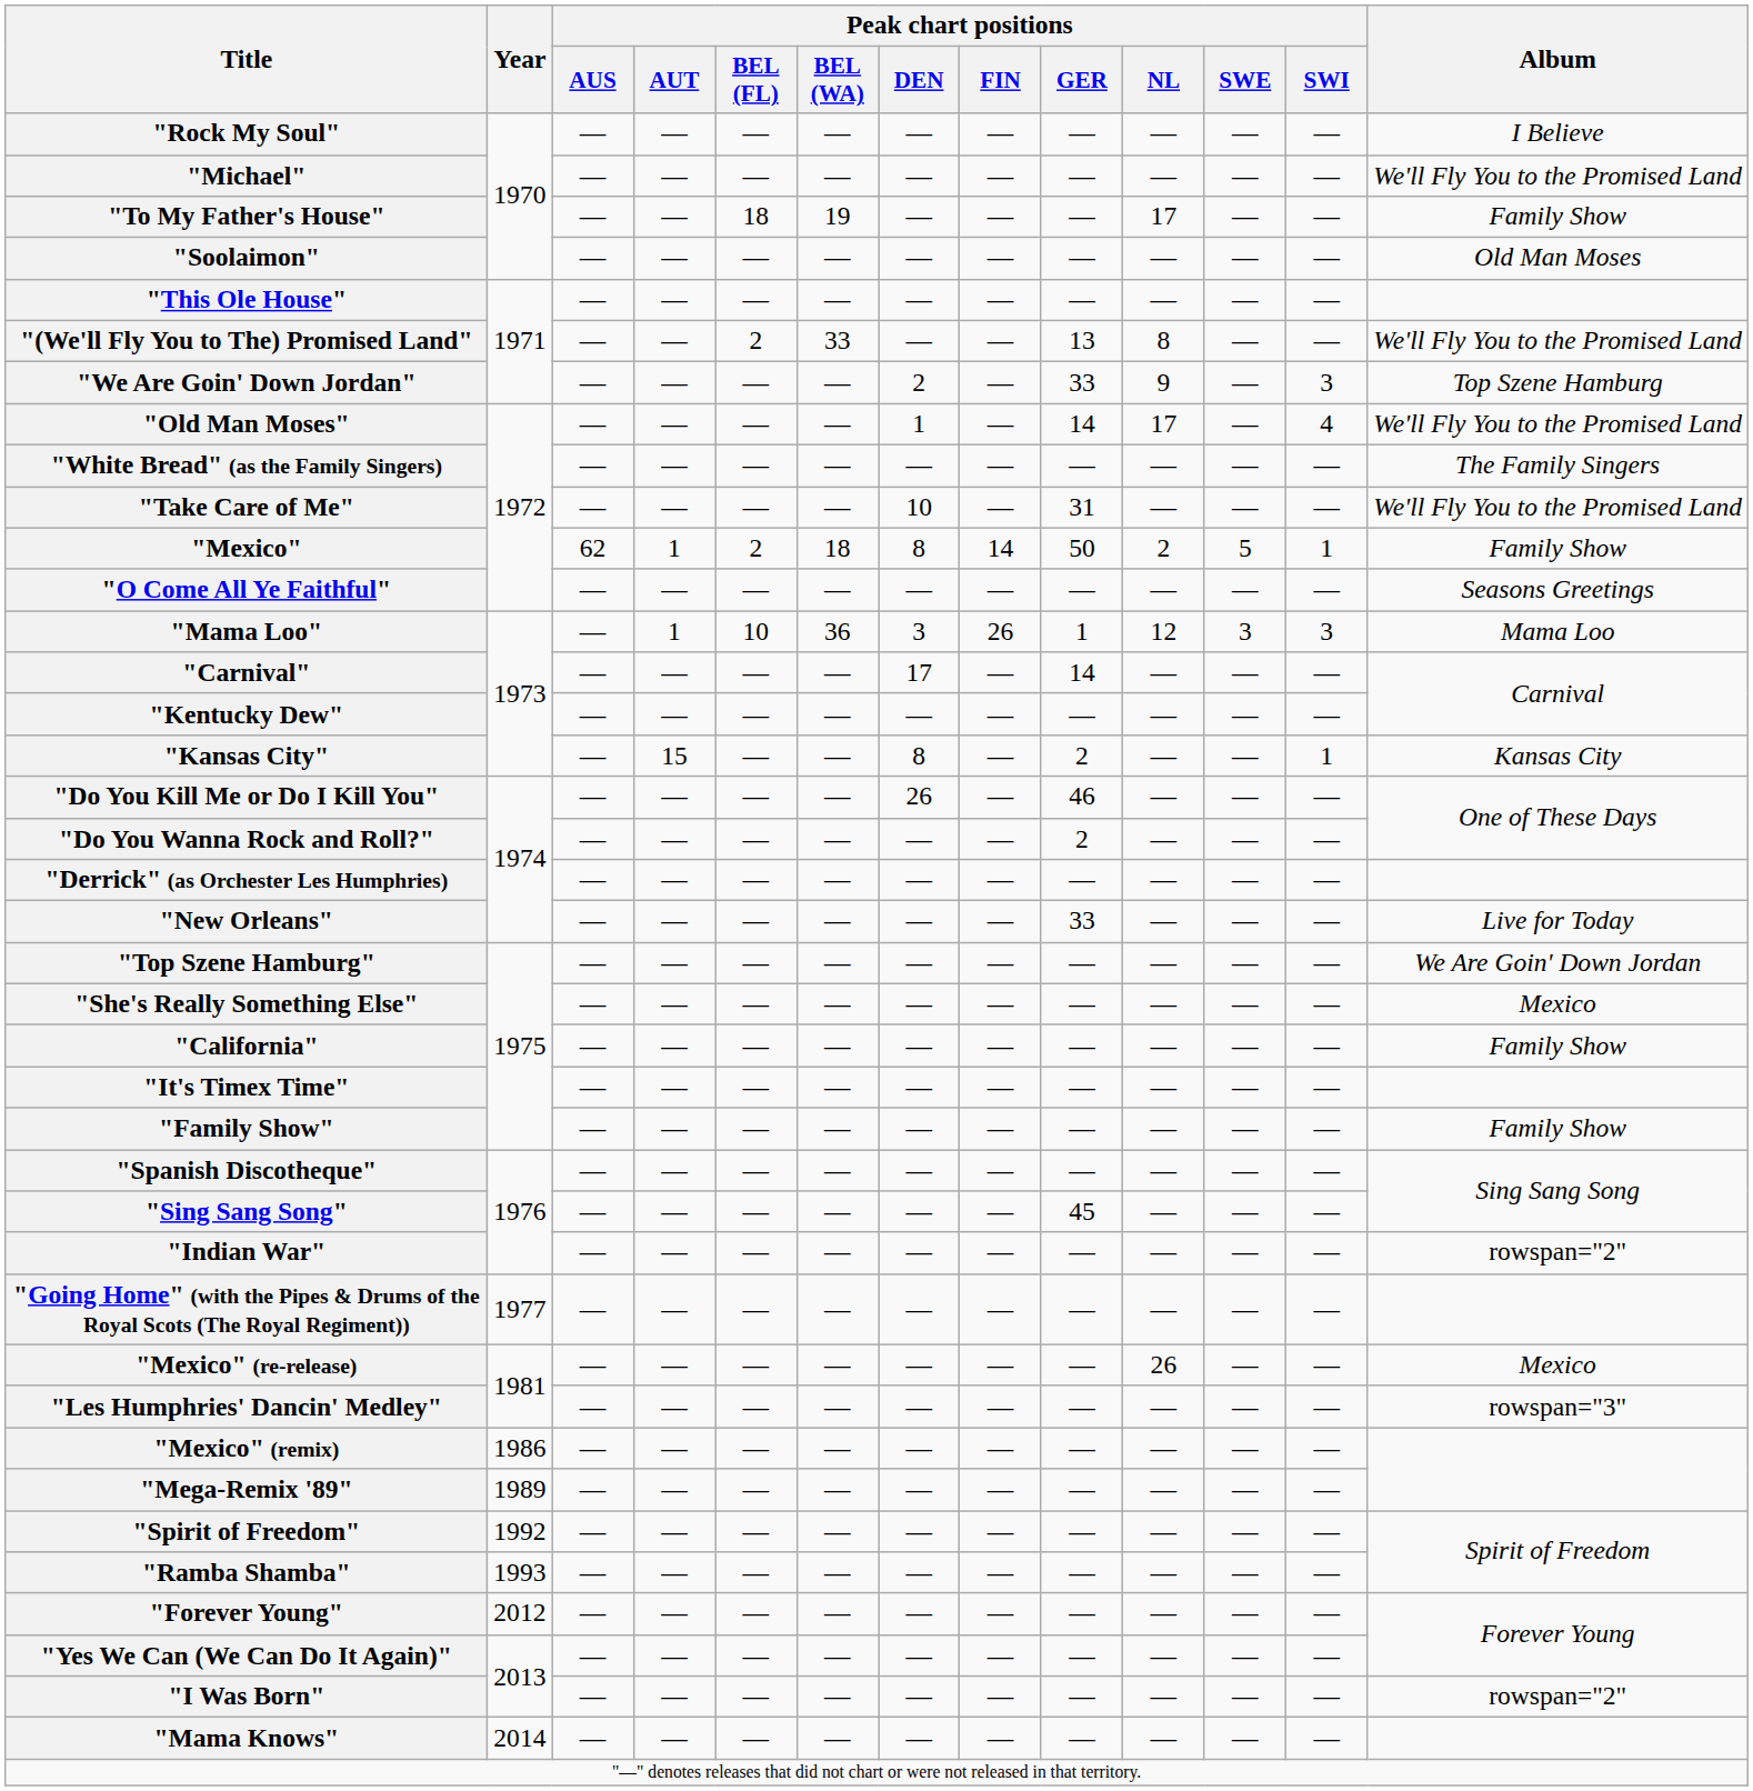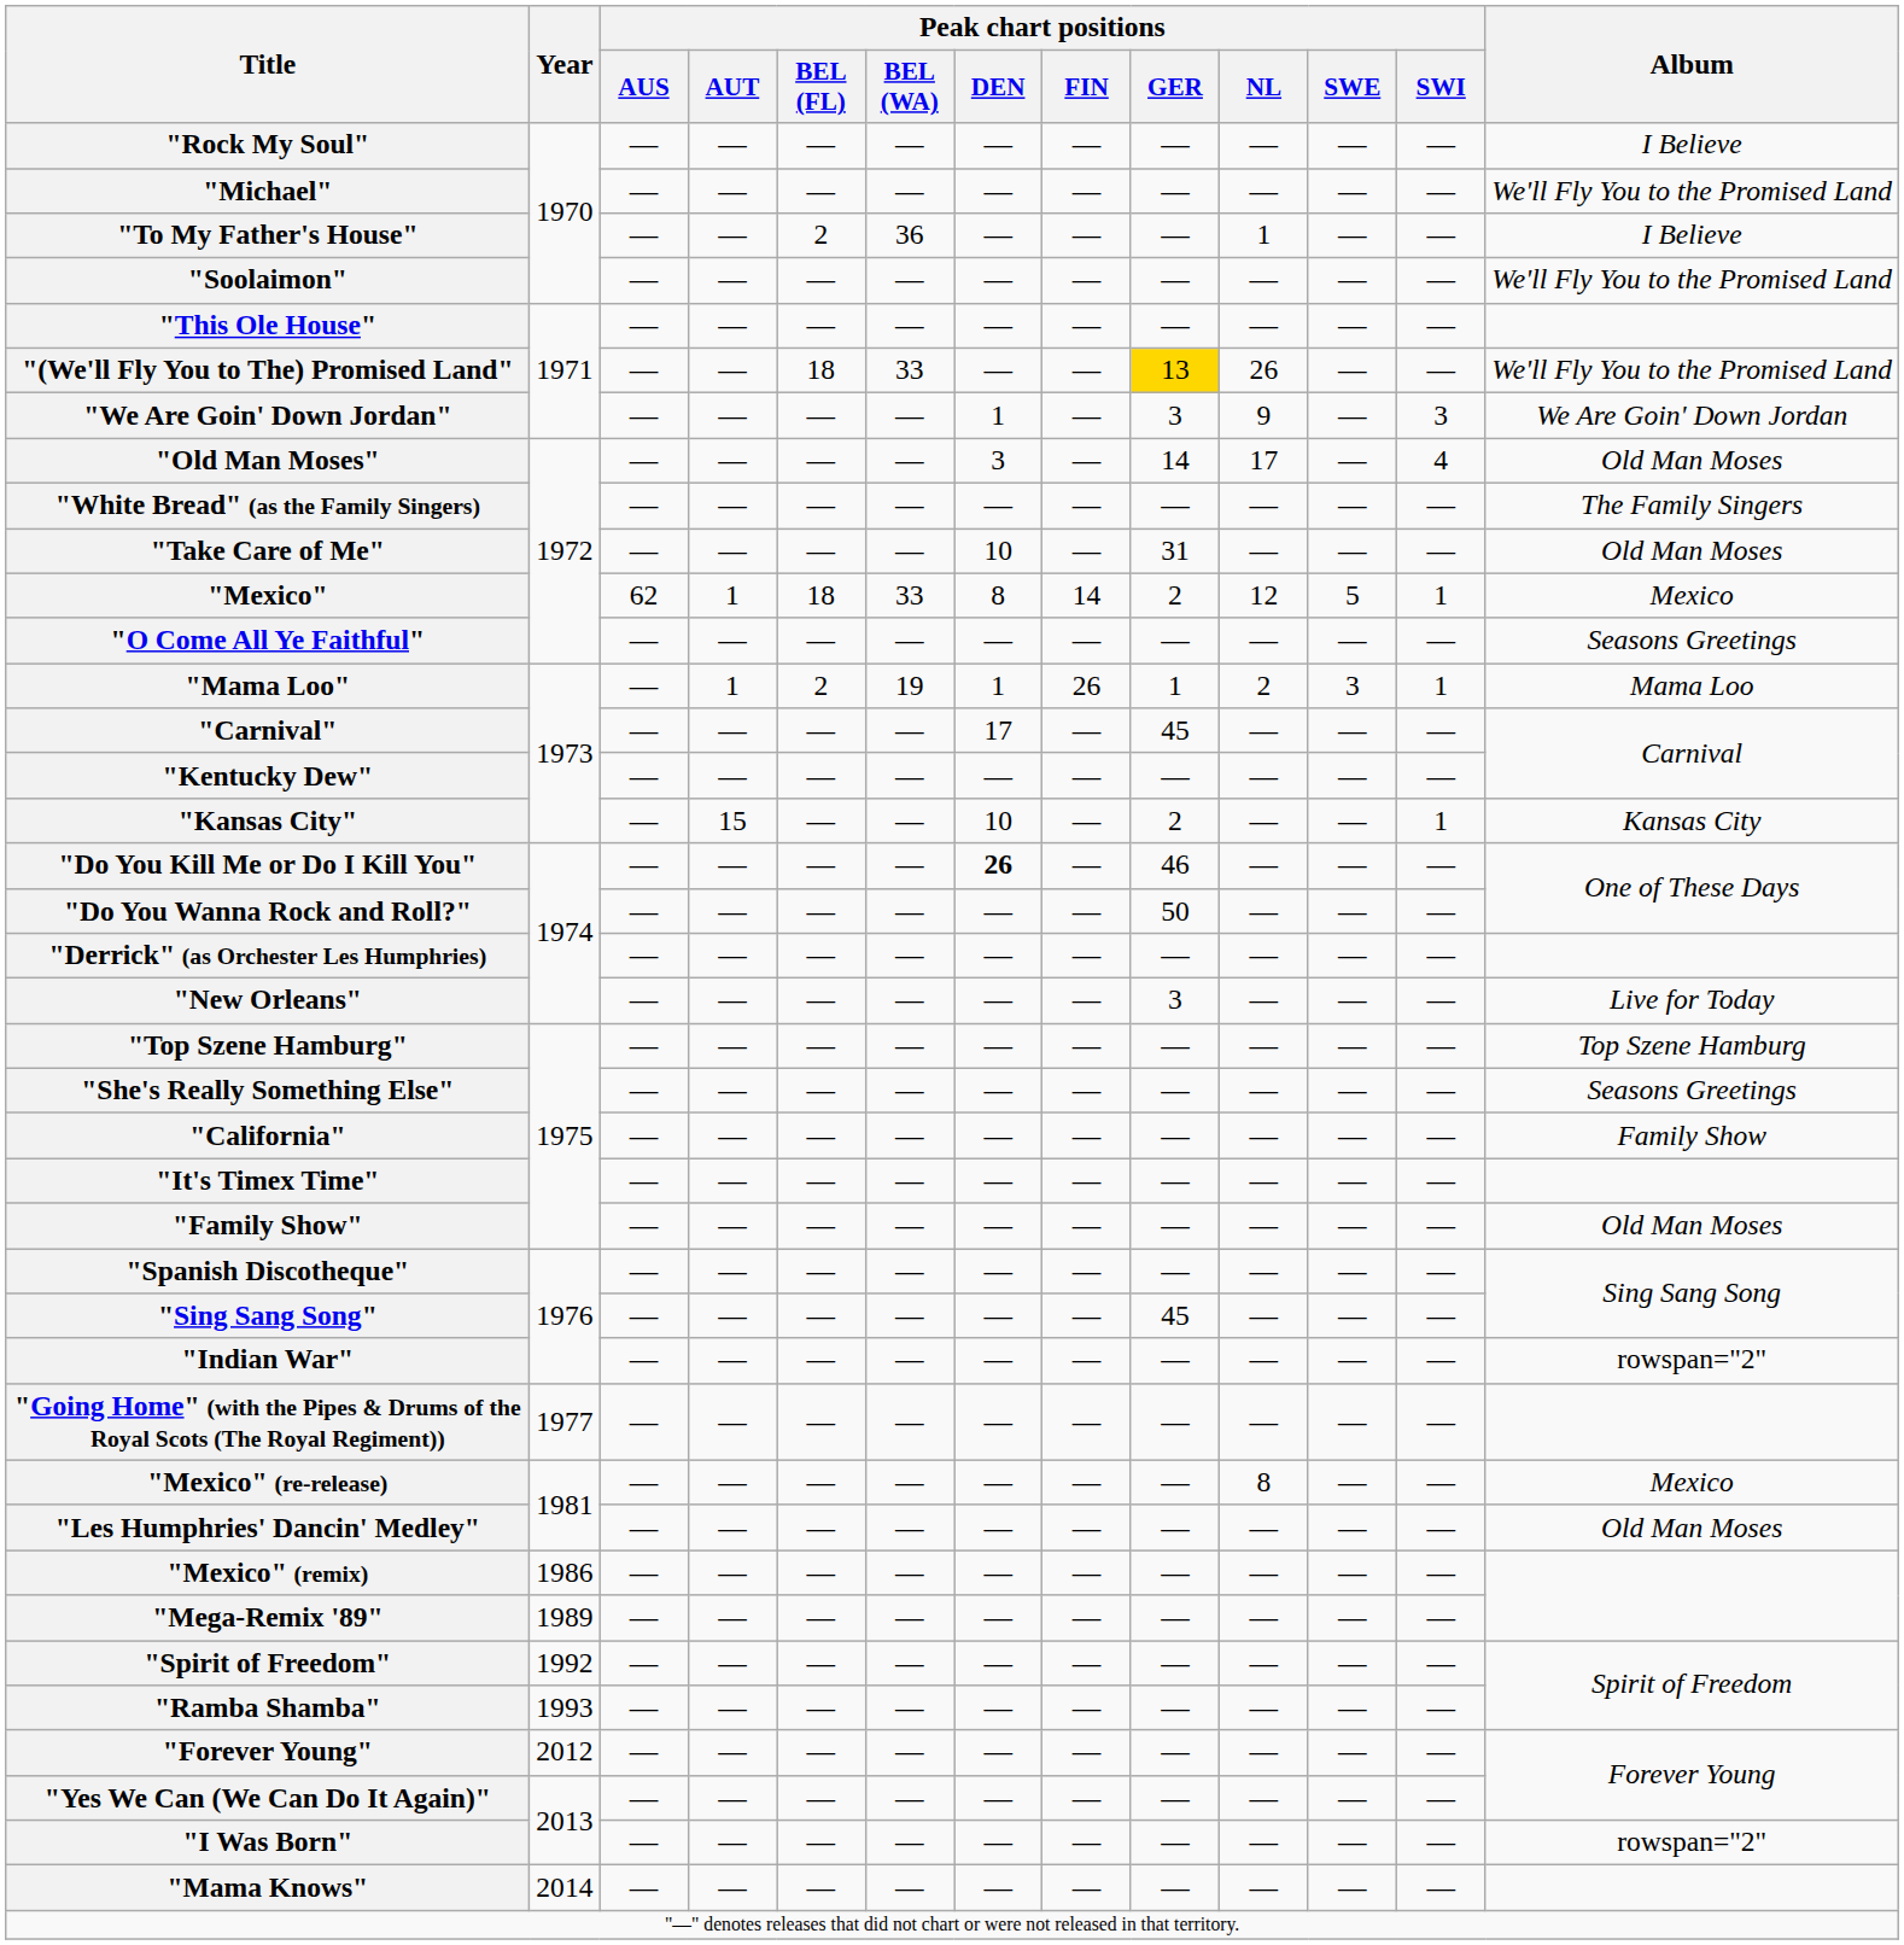"To My Father's House" | Peak chart positions / BEL (FL): 18 -> 2
"To My Father's House" | Peak chart positions / BEL (WA): 19 -> 36
"To My Father's House" | Peak chart positions / NL: 17 -> 1
"To My Father's House" | Album: Family Show -> I Believe
"Soolaimon" | Album: Old Man Moses -> We'll Fly You to the Promised Land
"(We'll Fly You to The) Promised Land" | Peak chart positions / BEL (FL): 2 -> 18
"(We'll Fly You to The) Promised Land" | Peak chart positions / GER: no background -> gold background
"(We'll Fly You to The) Promised Land" | Peak chart positions / NL: 8 -> 26
"We Are Goin' Down Jordan" | Peak chart positions / DEN: 2 -> 1
"We Are Goin' Down Jordan" | Peak chart positions / GER: 33 -> 3
"We Are Goin' Down Jordan" | Album: Top Szene Hamburg -> We Are Goin' Down Jordan
"Old Man Moses" | Peak chart positions / DEN: 1 -> 3
"Old Man Moses" | Album: We'll Fly You to the Promised Land -> Old Man Moses
"Take Care of Me" | Album: We'll Fly You to the Promised Land -> Old Man Moses
"Mexico" | Peak chart positions / BEL (FL): 2 -> 18
"Mexico" | Peak chart positions / BEL (WA): 18 -> 33
"Mexico" | Peak chart positions / GER: 50 -> 2
"Mexico" | Peak chart positions / NL: 2 -> 12
"Mexico" | Album: Family Show -> Mexico
"Mama Loo" | Peak chart positions / BEL (FL): 10 -> 2
"Mama Loo" | Peak chart positions / BEL (WA): 36 -> 19
"Mama Loo" | Peak chart positions / DEN: 3 -> 1
"Mama Loo" | Peak chart positions / NL: 12 -> 2
"Mama Loo" | Peak chart positions / SWI: 3 -> 1
"Carnival" | Peak chart positions / GER: 14 -> 45
"Kansas City" | Peak chart positions / DEN: 8 -> 10
"Do You Kill Me or Do I Kill You" | Peak chart positions / DEN: normal -> bold
"Do You Wanna Rock and Roll?" | Peak chart positions / GER: 2 -> 50
"New Orleans" | Peak chart positions / GER: 33 -> 3
"Top Szene Hamburg" | Album: We Are Goin' Down Jordan -> Top Szene Hamburg
"She's Really Something Else" | Album: Mexico -> Seasons Greetings
"Family Show" | Album: Family Show -> Old Man Moses
"Mexico" (re-release) | Peak chart positions / NL: 26 -> 8
"Les Humphries' Dancin' Medley" | Album: rowspan="3" -> Old Man Moses
